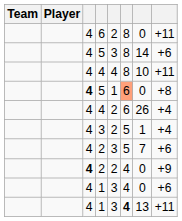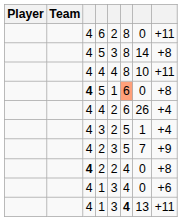columns swapped: Team <-> Player
row 3 | column 8: +6 -> +8
row 8 | column 8: +6 -> +9
row 9 | column 8: +9 -> +8
